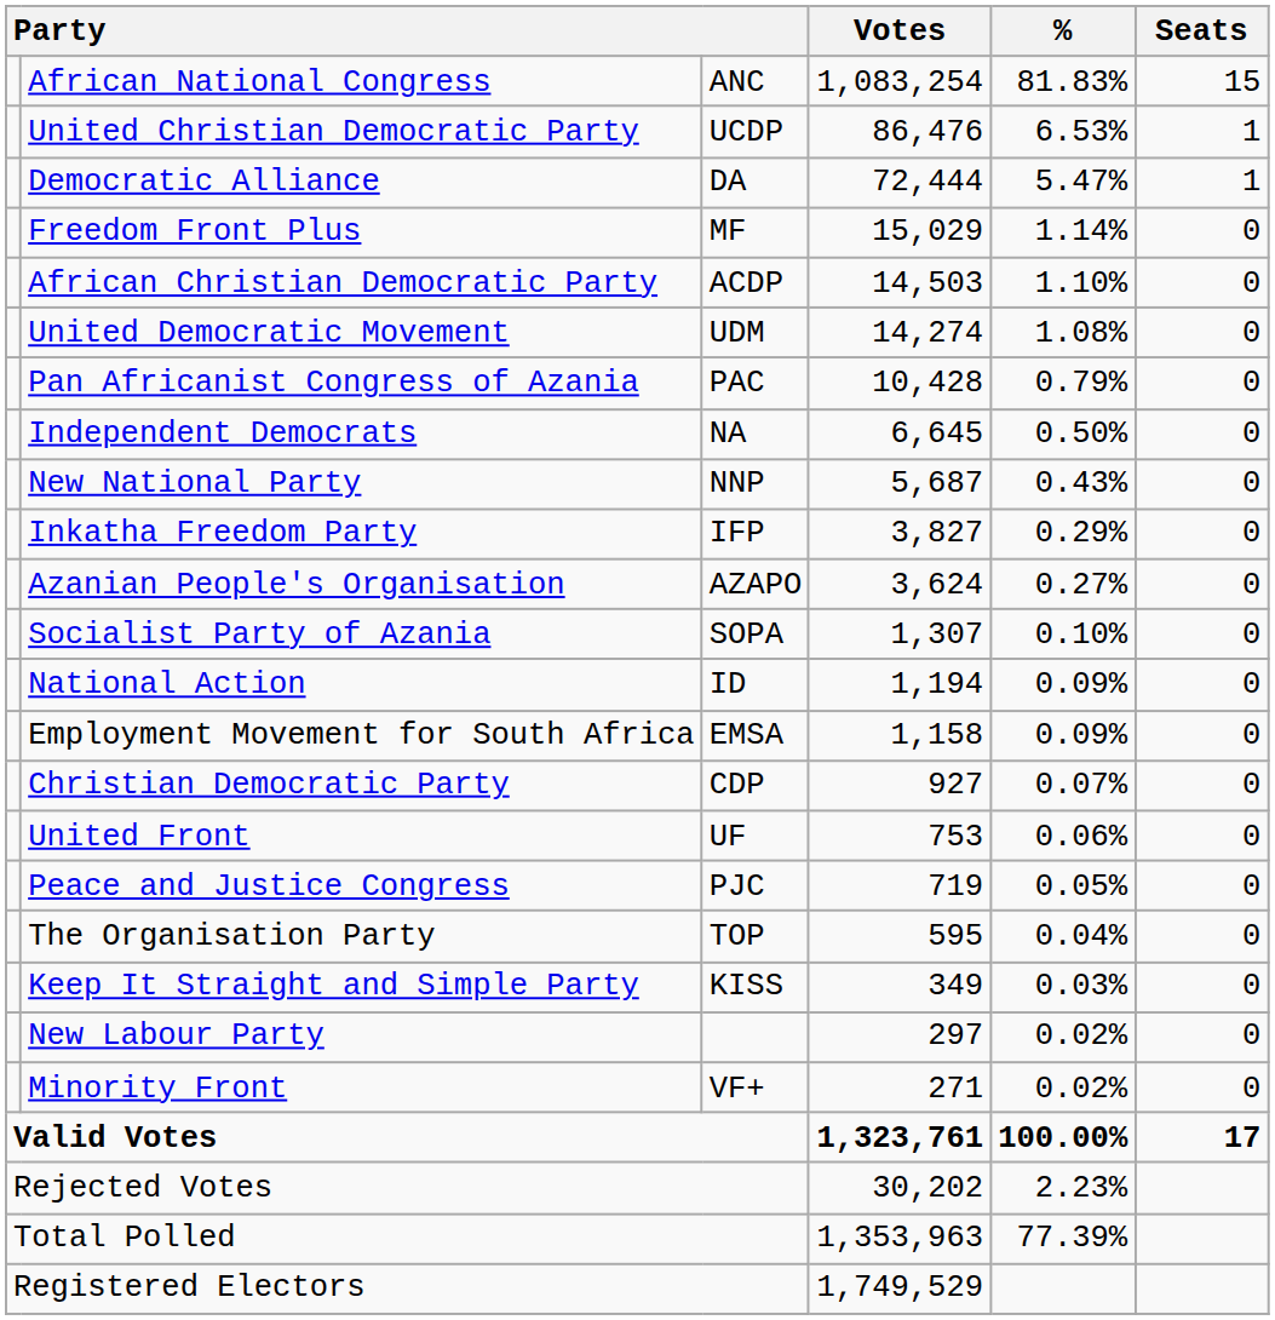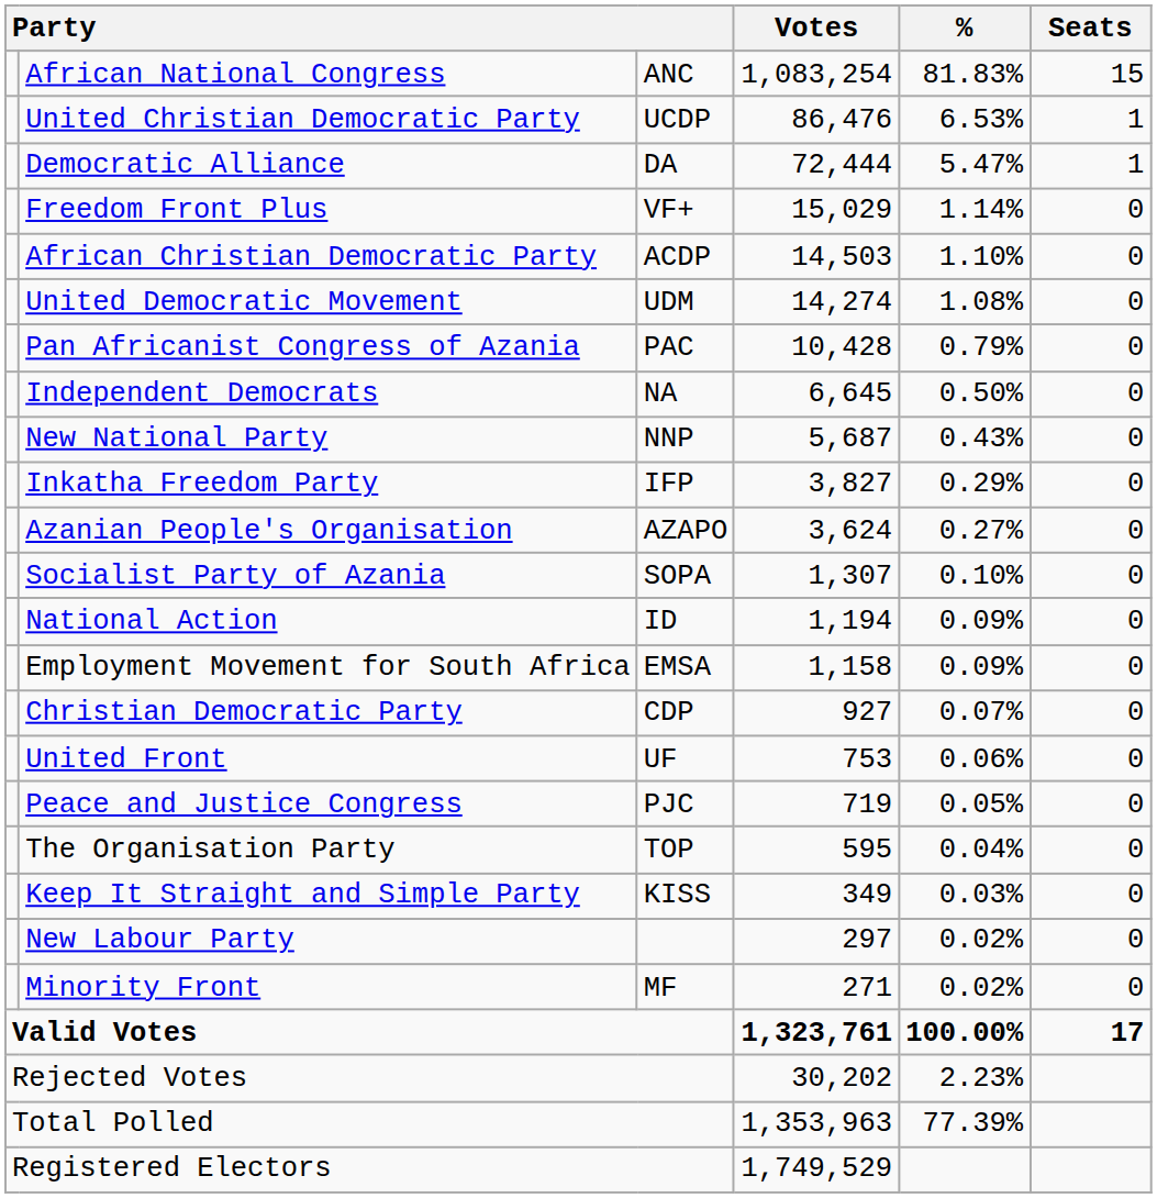Freedom Front Plus | column 3: MF -> VF+
Minority Front | column 3: VF+ -> MF
